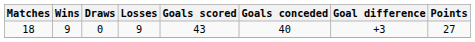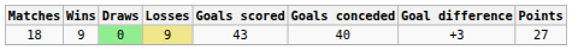18 | Draws: no background -> lightgreen background
18 | Losses: no background -> khaki background
